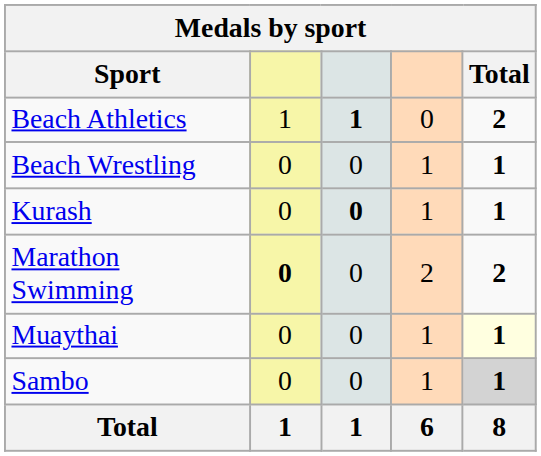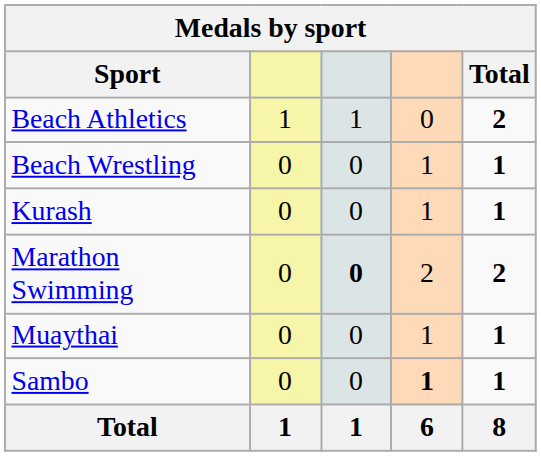Beach Athletics | column 3: bold -> normal
Kurash | column 3: bold -> normal
Marathon Swimming | column 2: bold -> normal
Marathon Swimming | column 3: normal -> bold
Muaythai | Total: lightyellow background -> no background
Sambo | column 4: normal -> bold
Sambo | Total: lightgrey background -> no background
